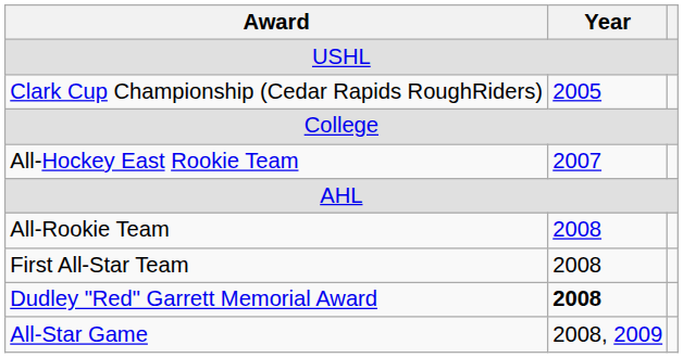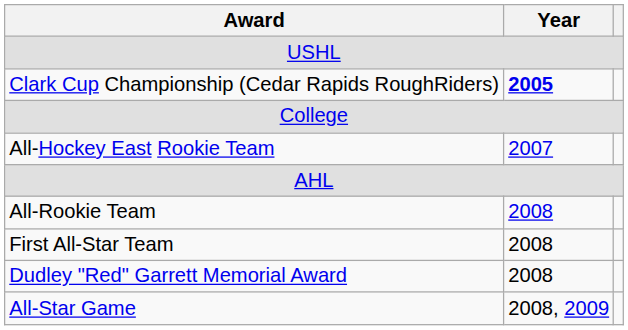Clark Cup Championship (Cedar Rapids RoughRiders) | Year: normal -> bold
Dudley "Red" Garrett Memorial Award | Year: bold -> normal
